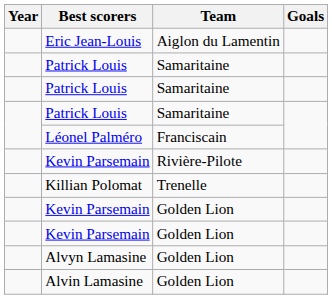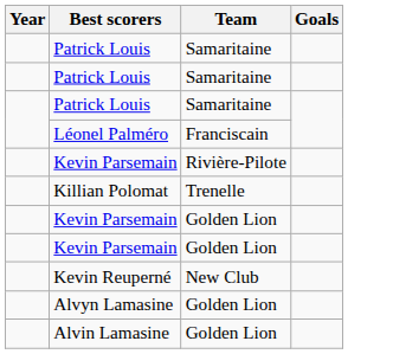- row: Eric Jean-Louis | Aiglon du Lamentin
+ row: Kevin Reuperné | New Club
